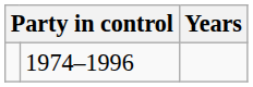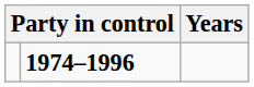row 2 | column 2: normal -> bold
